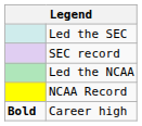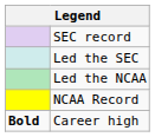rows swapped: Led the SEC <-> SEC record
